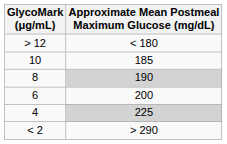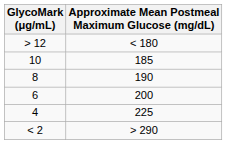8 | Approximate Mean Postmeal Maximum Glucose (mg/dL): lightgrey background -> no background
4 | Approximate Mean Postmeal Maximum Glucose (mg/dL): lightgrey background -> no background
